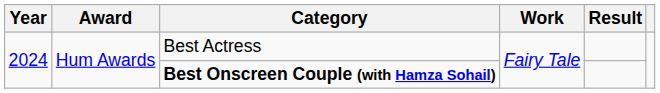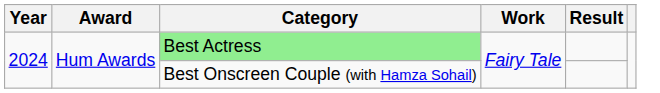Best Actress | Category: no background -> lightgreen background
Best Onscreen Couple (with Hamza Sohail) | Category: bold -> normal
